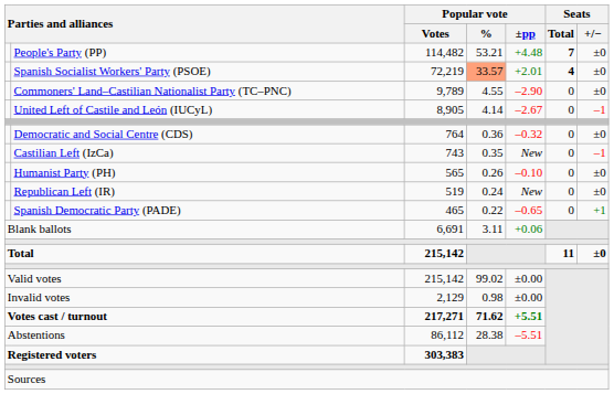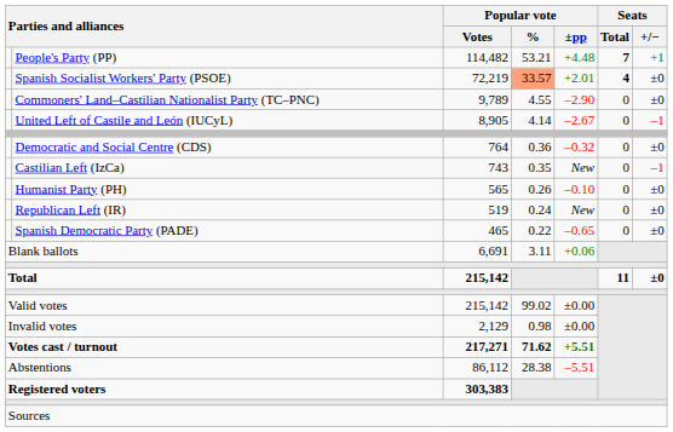People's Party (PP) | Seats / +/−: ±0 -> +1
Spanish Democratic Party (PADE) | Seats / +/−: +1 -> ±0
